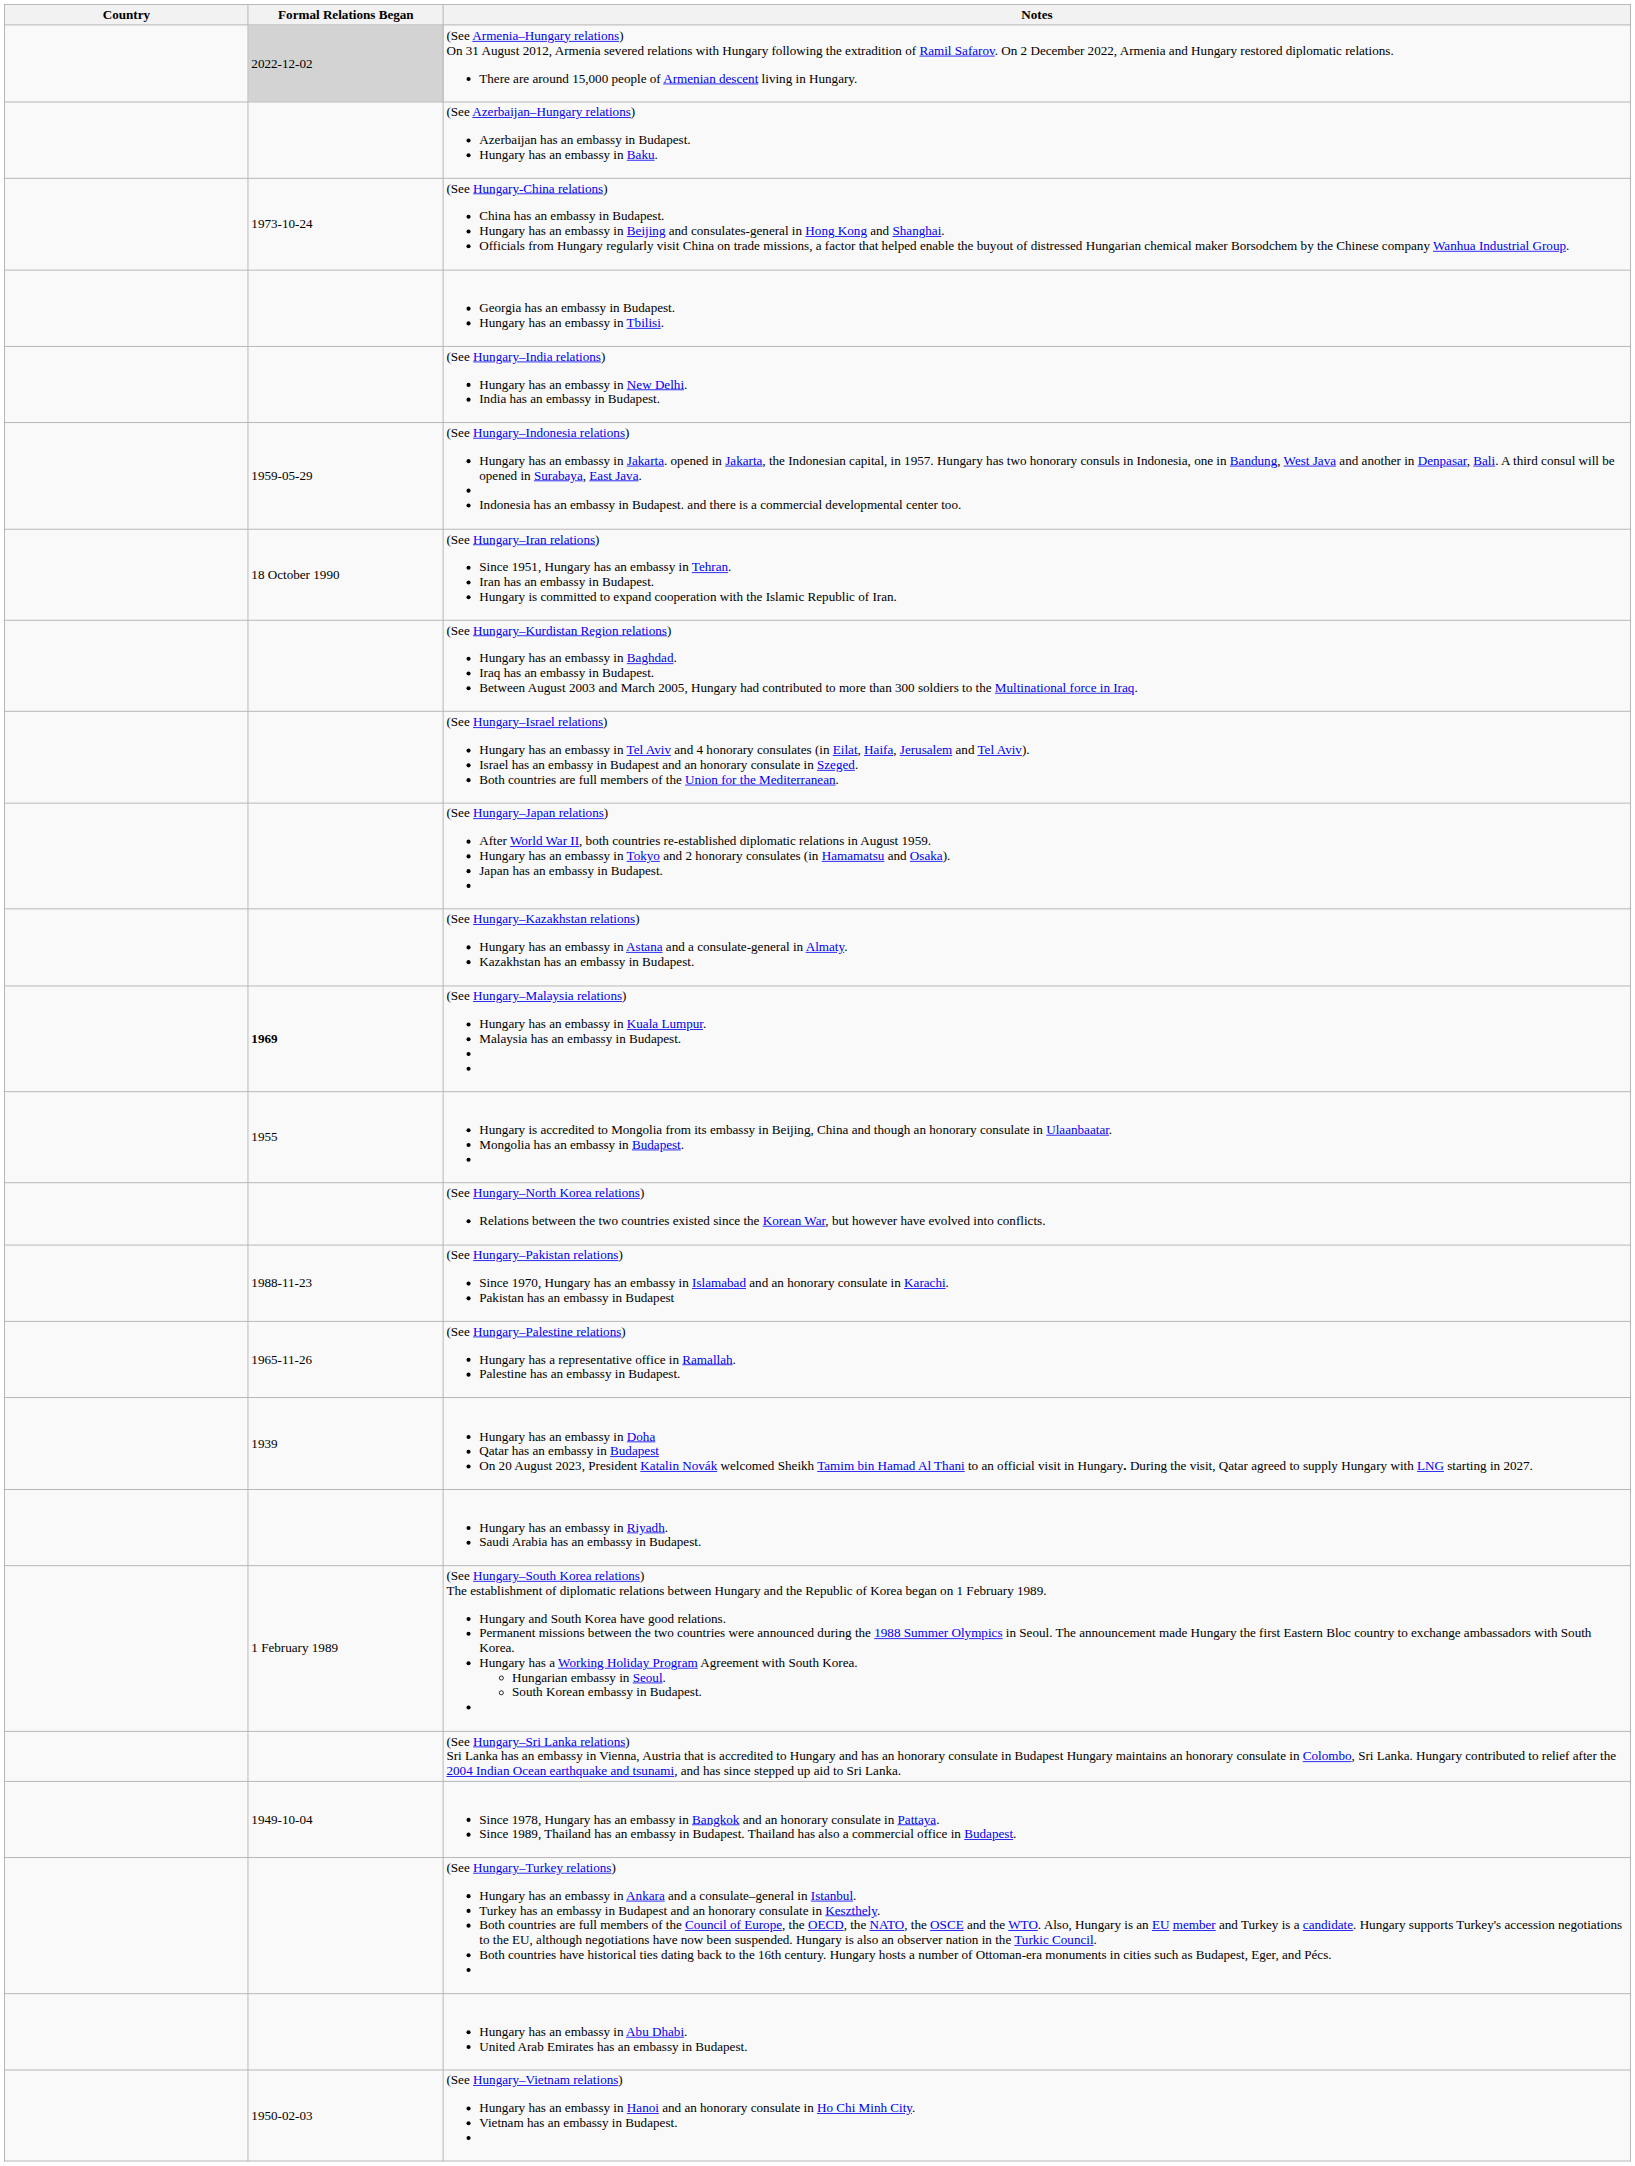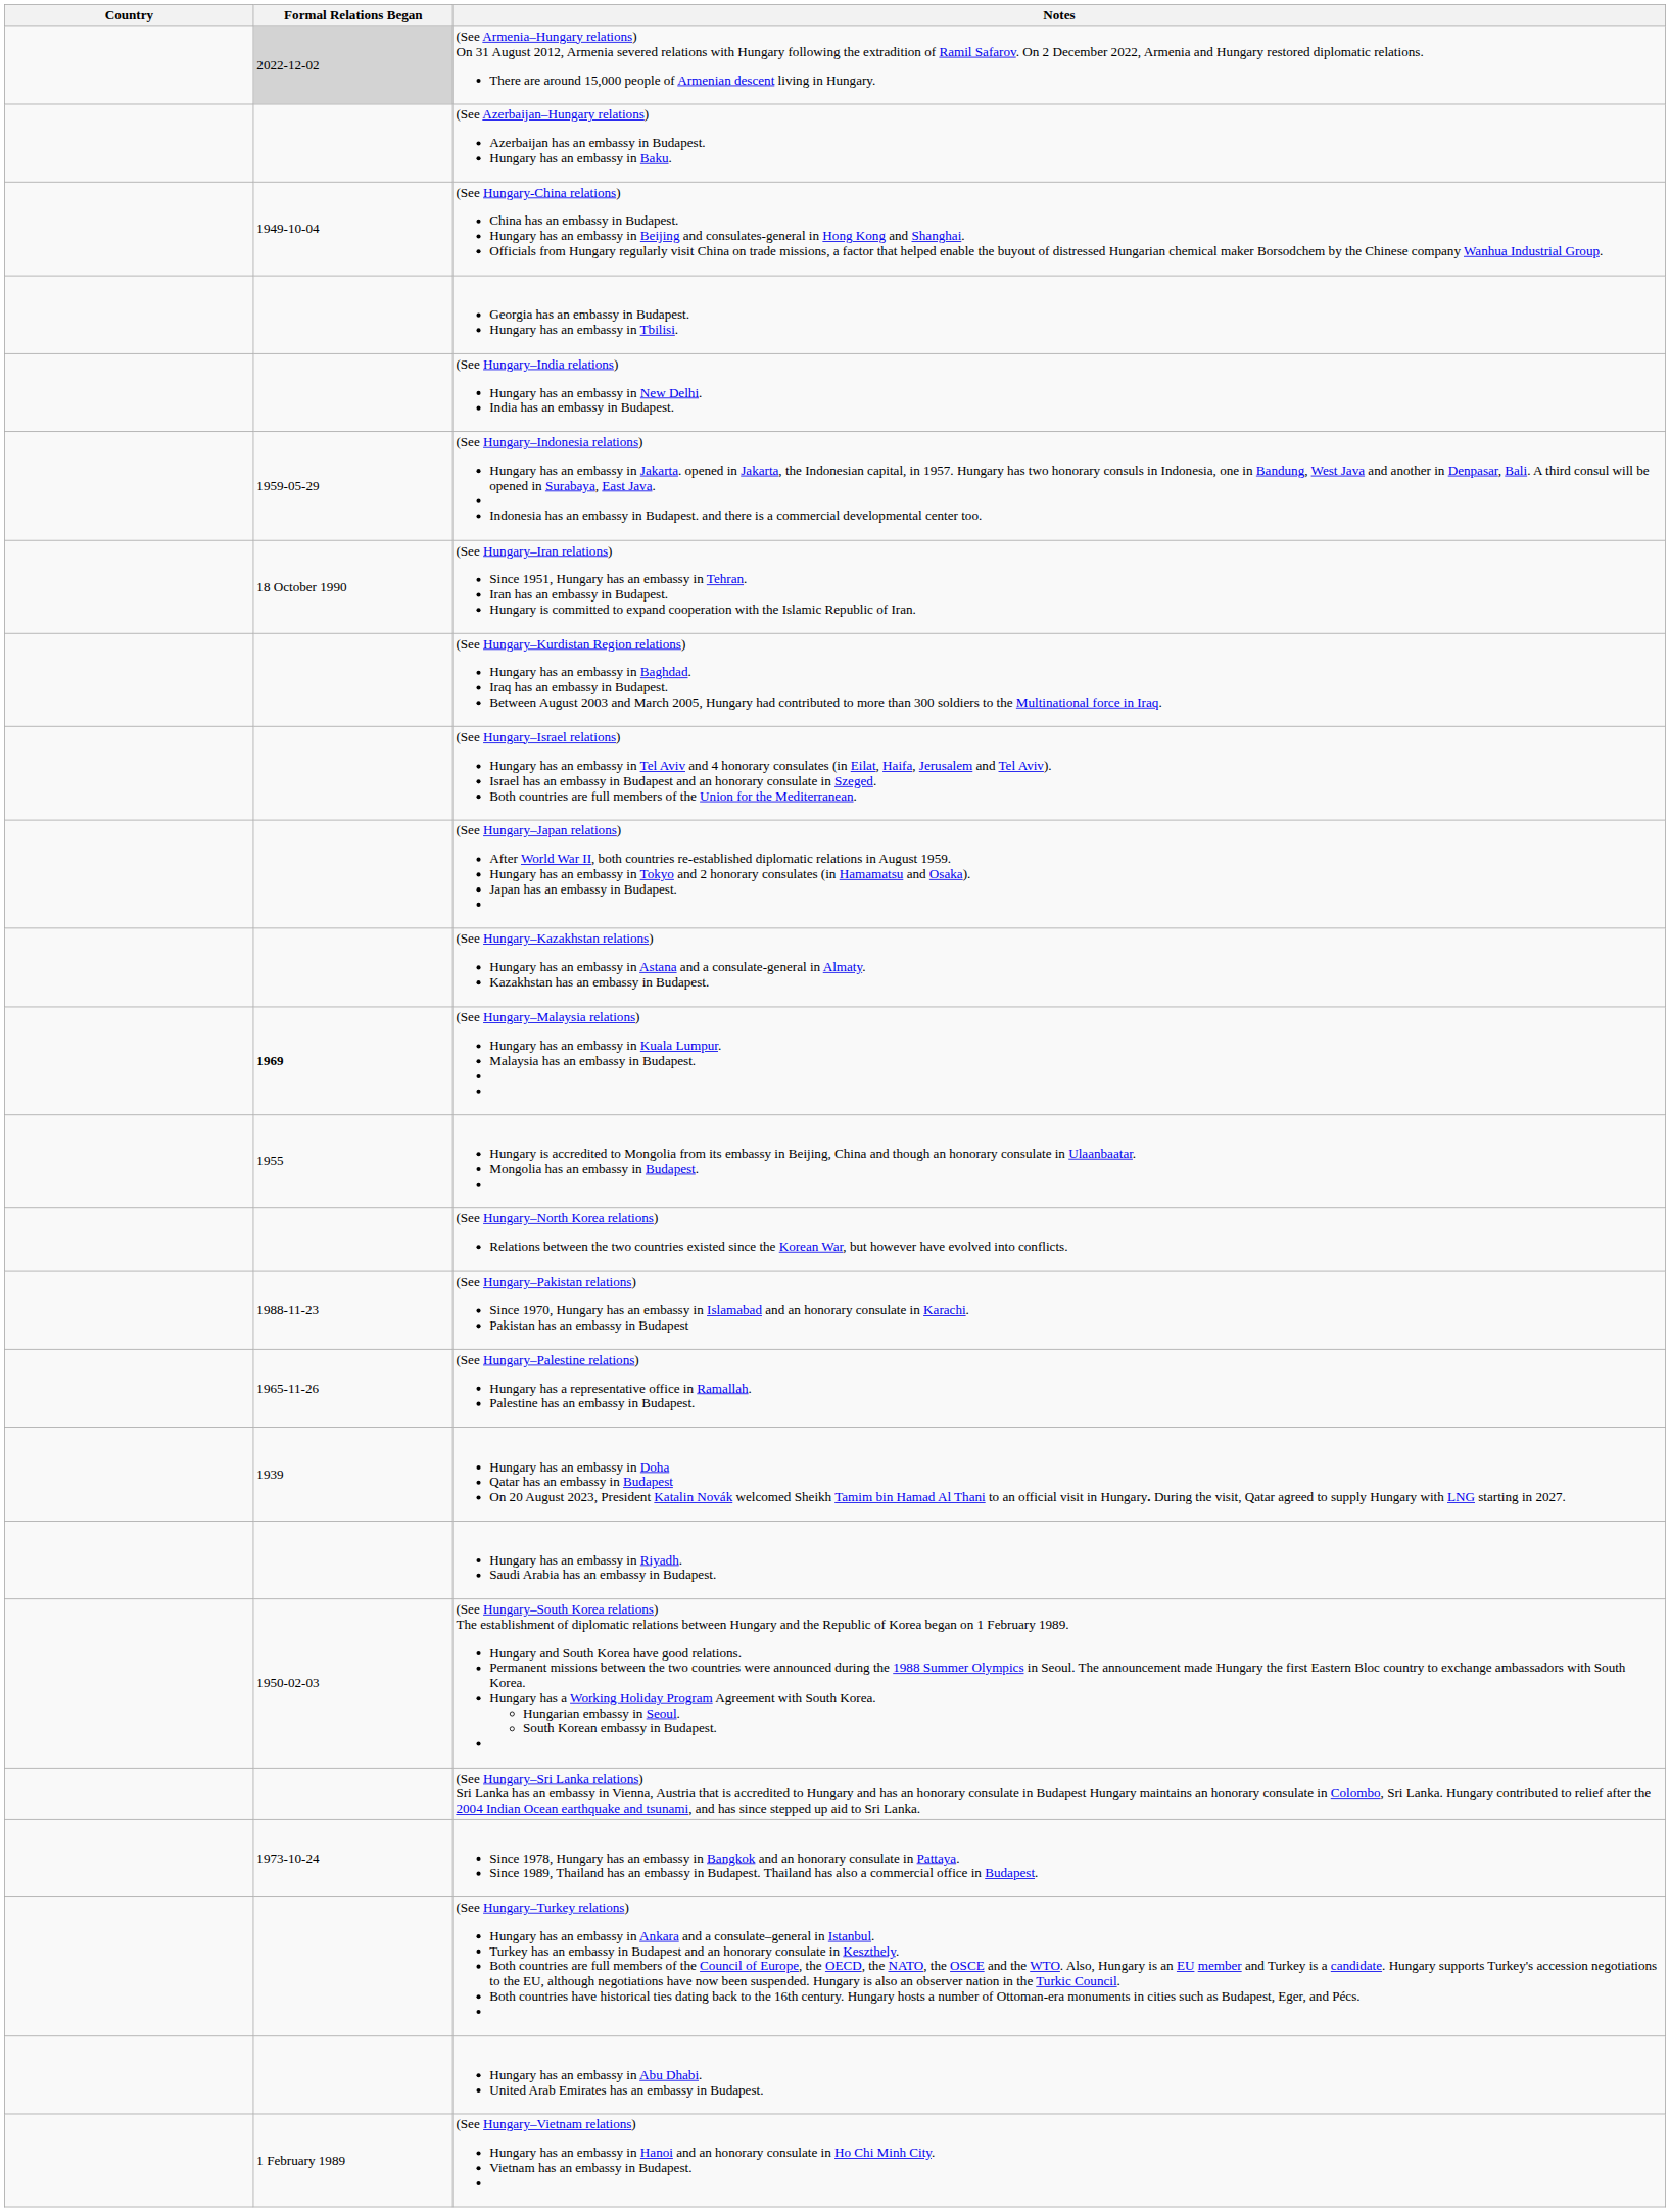row 4 | Formal Relations Began: 1973-10-24 -> 1949-10-04
row 20 | Formal Relations Began: 1 February 1989 -> 1950-02-03
row 22 | Formal Relations Began: 1949-10-04 -> 1973-10-24
row 25 | Formal Relations Began: 1950-02-03 -> 1 February 1989
